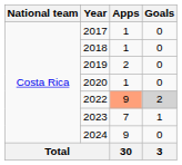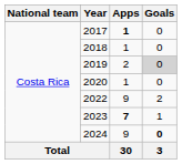2017 | Apps: normal -> bold
2019 | Goals: no background -> lightgrey background
2022 | Apps: lightsalmon background -> no background
2022 | Goals: lightgrey background -> no background
2023 | Apps: normal -> bold
2024 | Goals: normal -> bold
